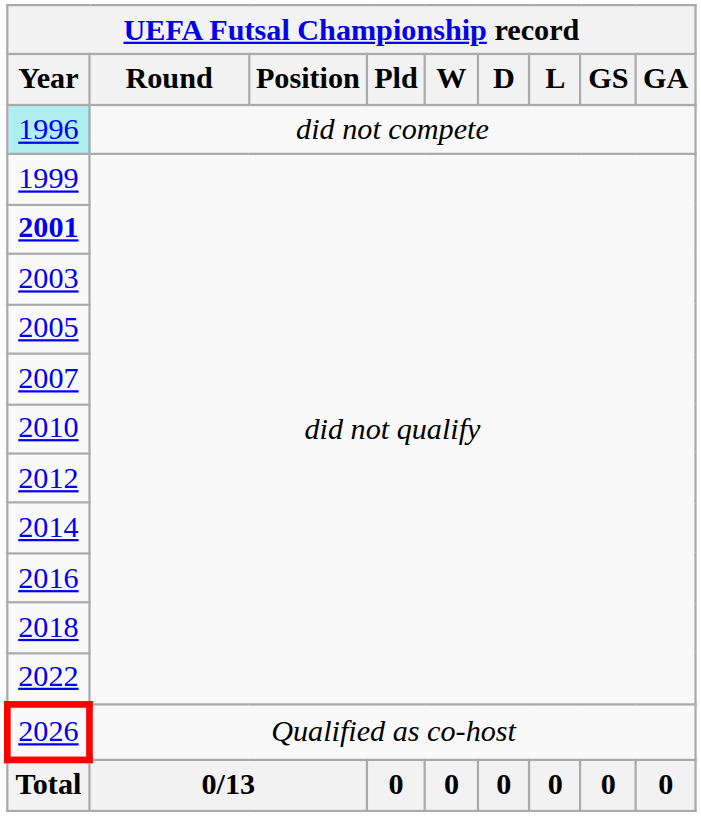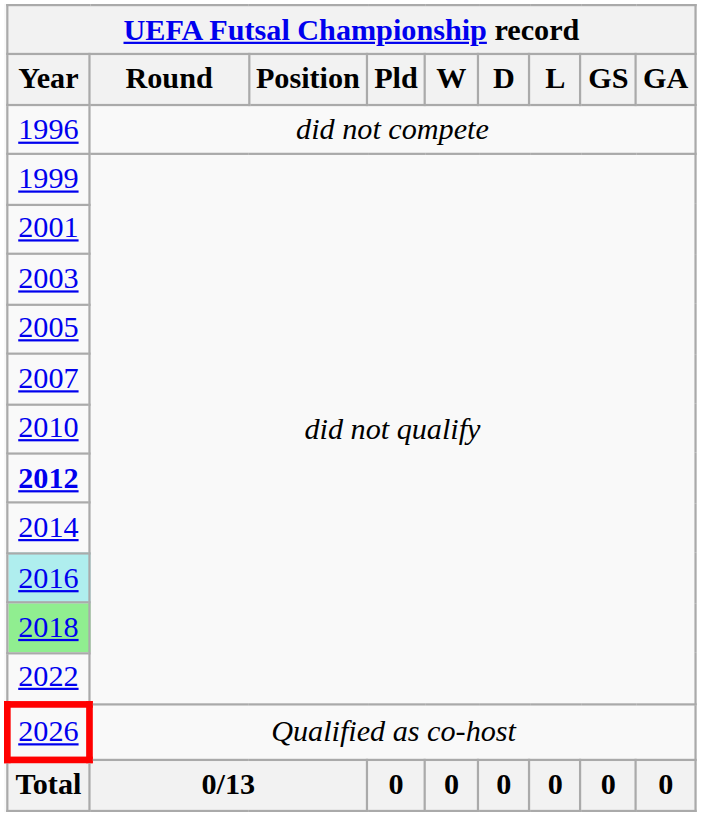1996 | Year: paleturquoise background -> no background
2001 | Year: bold -> normal
2012 | Year: normal -> bold
2016 | Year: no background -> paleturquoise background
2018 | Year: no background -> lightgreen background
